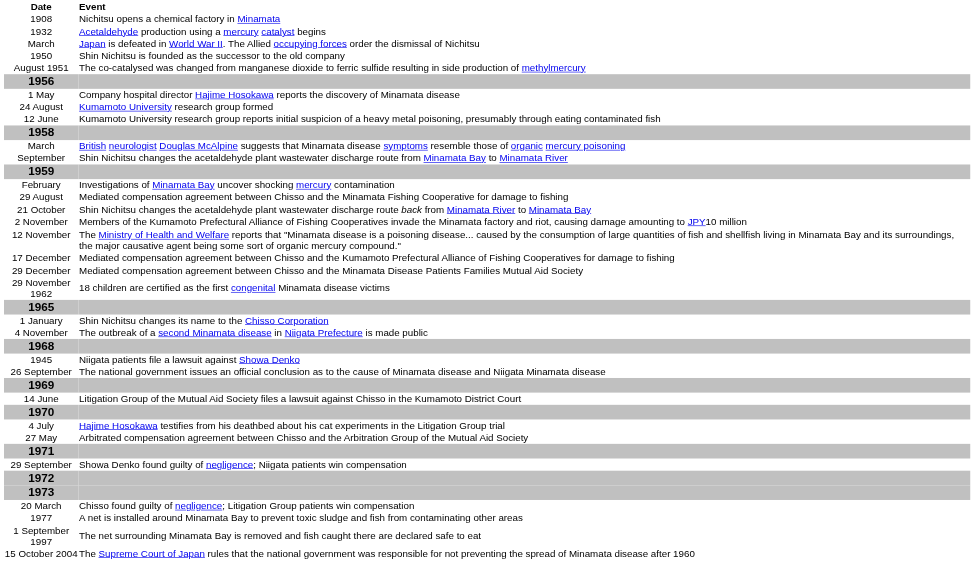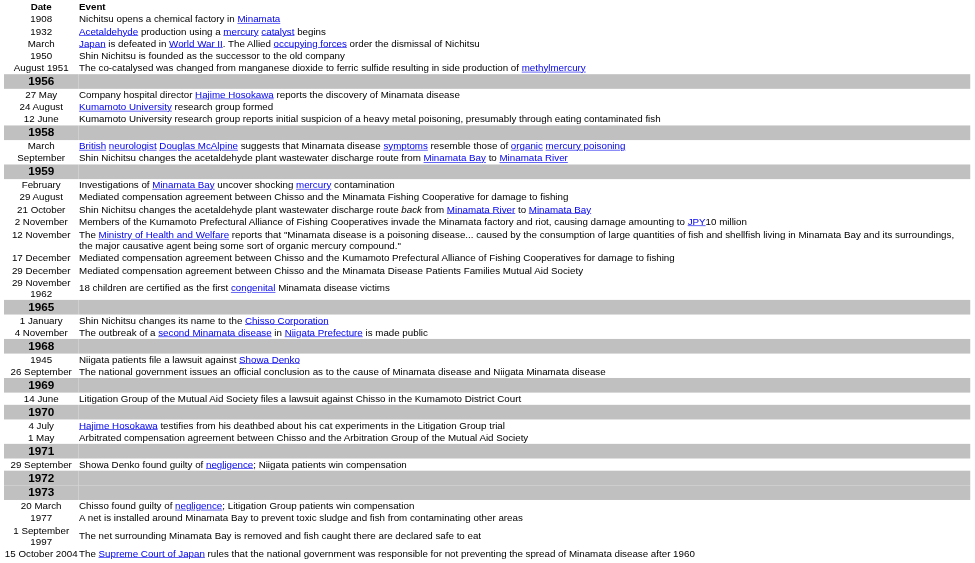row 8 | Date: 1 May -> 27 May
row 33 | Date: 27 May -> 1 May
